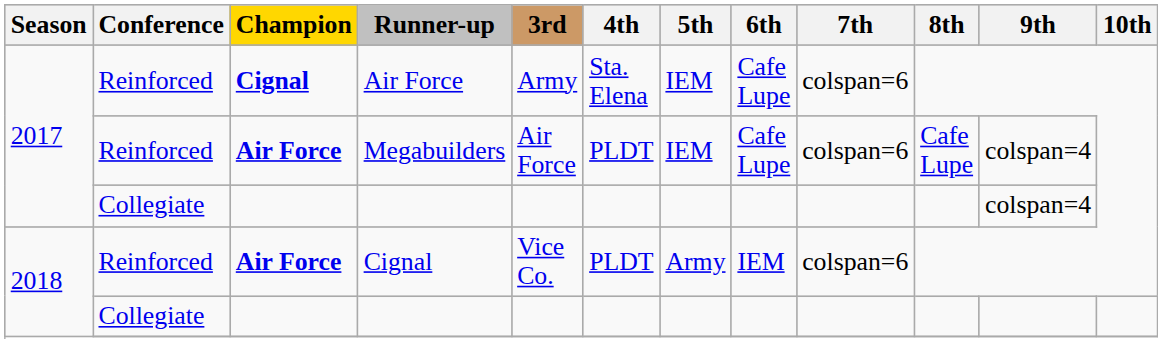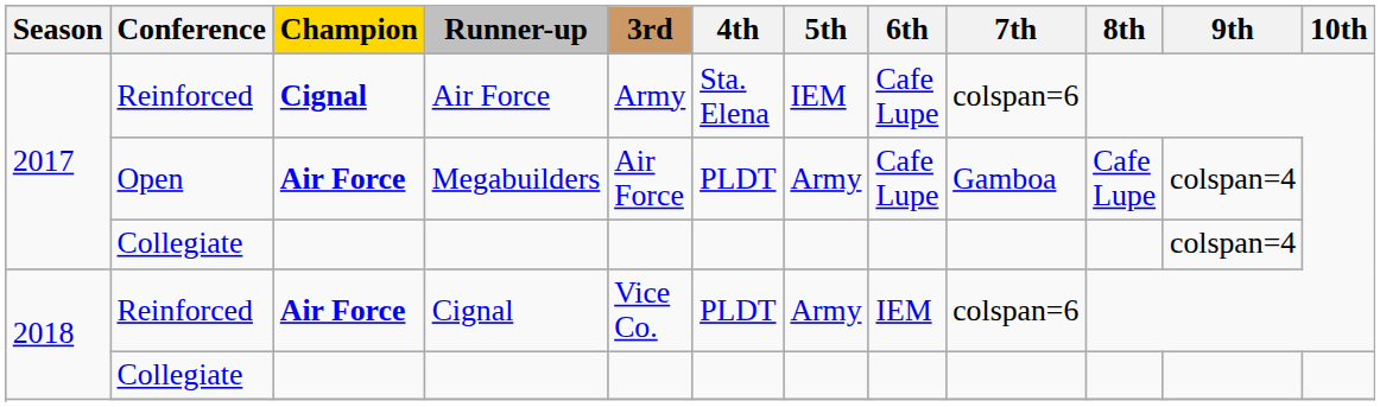Megabuilders | Conference: Reinforced -> Open
Megabuilders | 5th: IEM -> Army
Megabuilders | 7th: colspan=6 -> Gamboa
